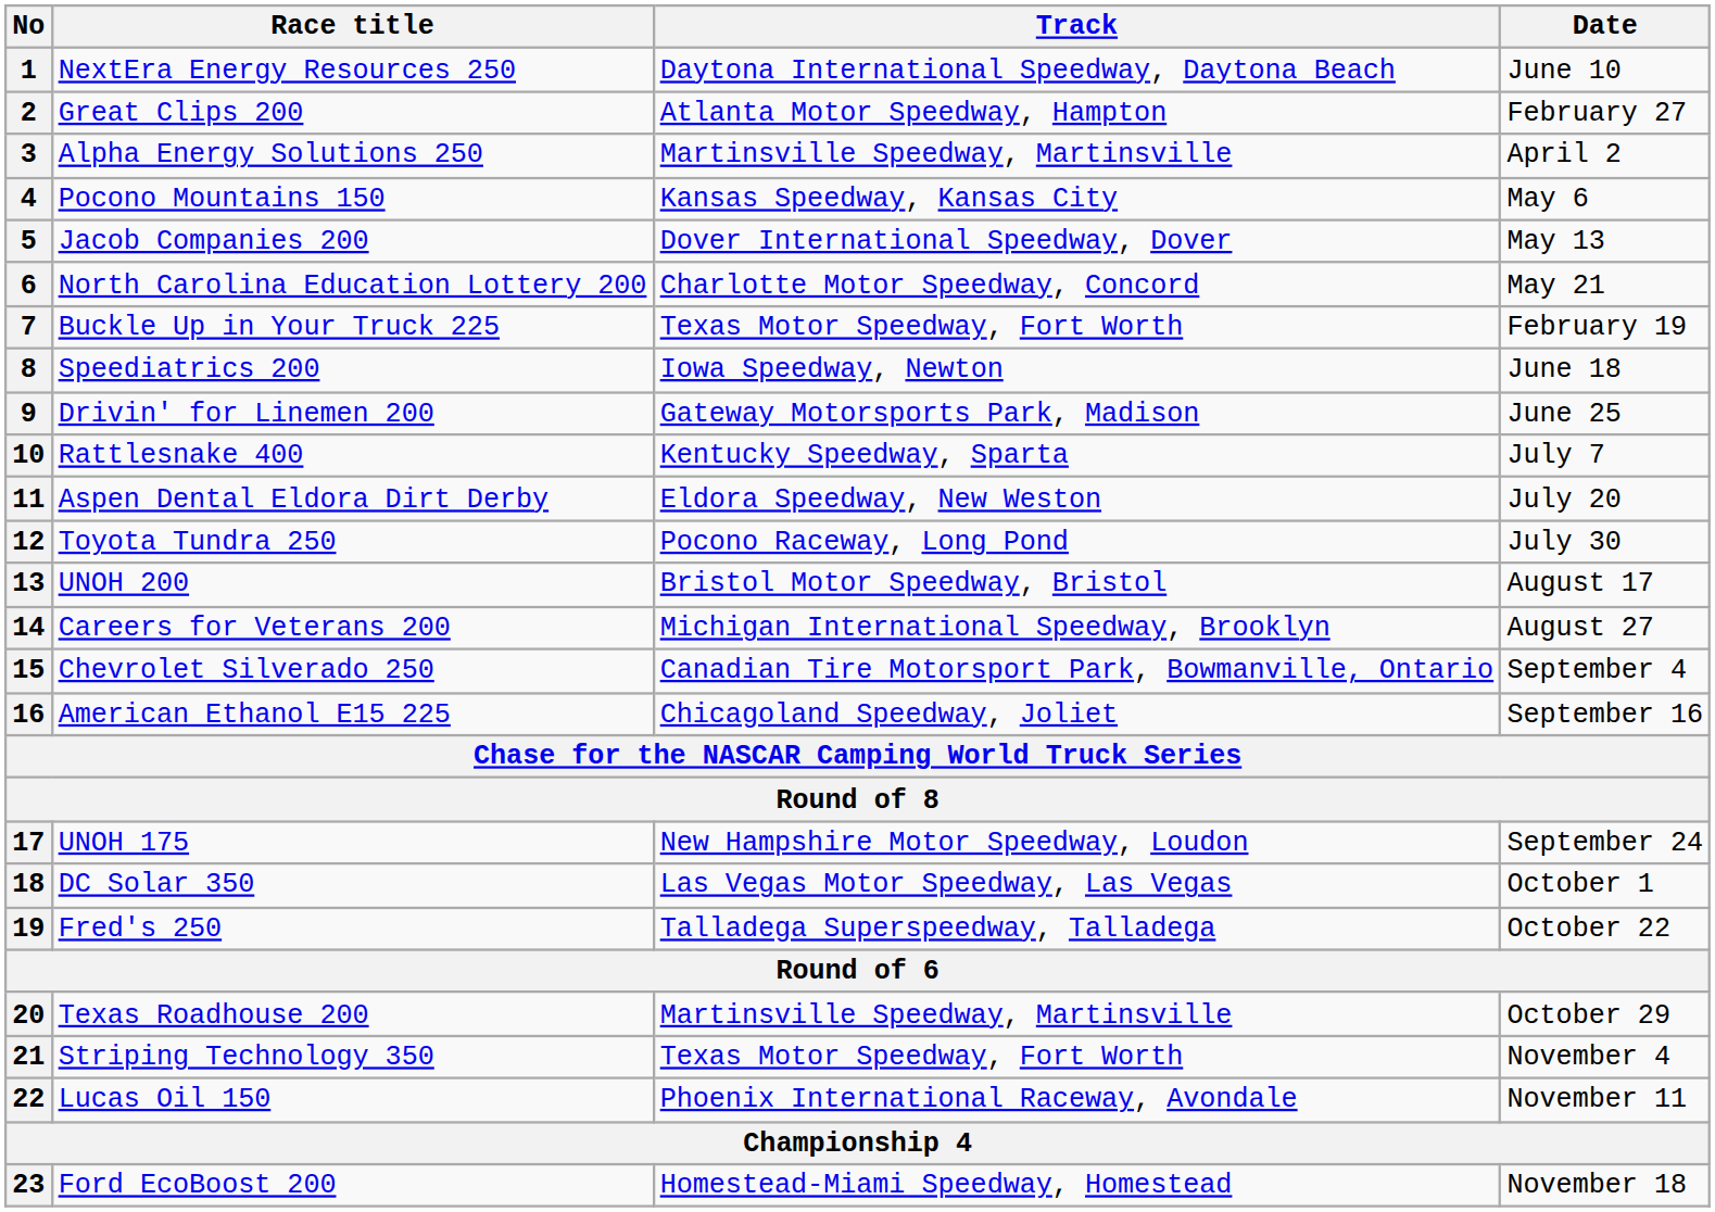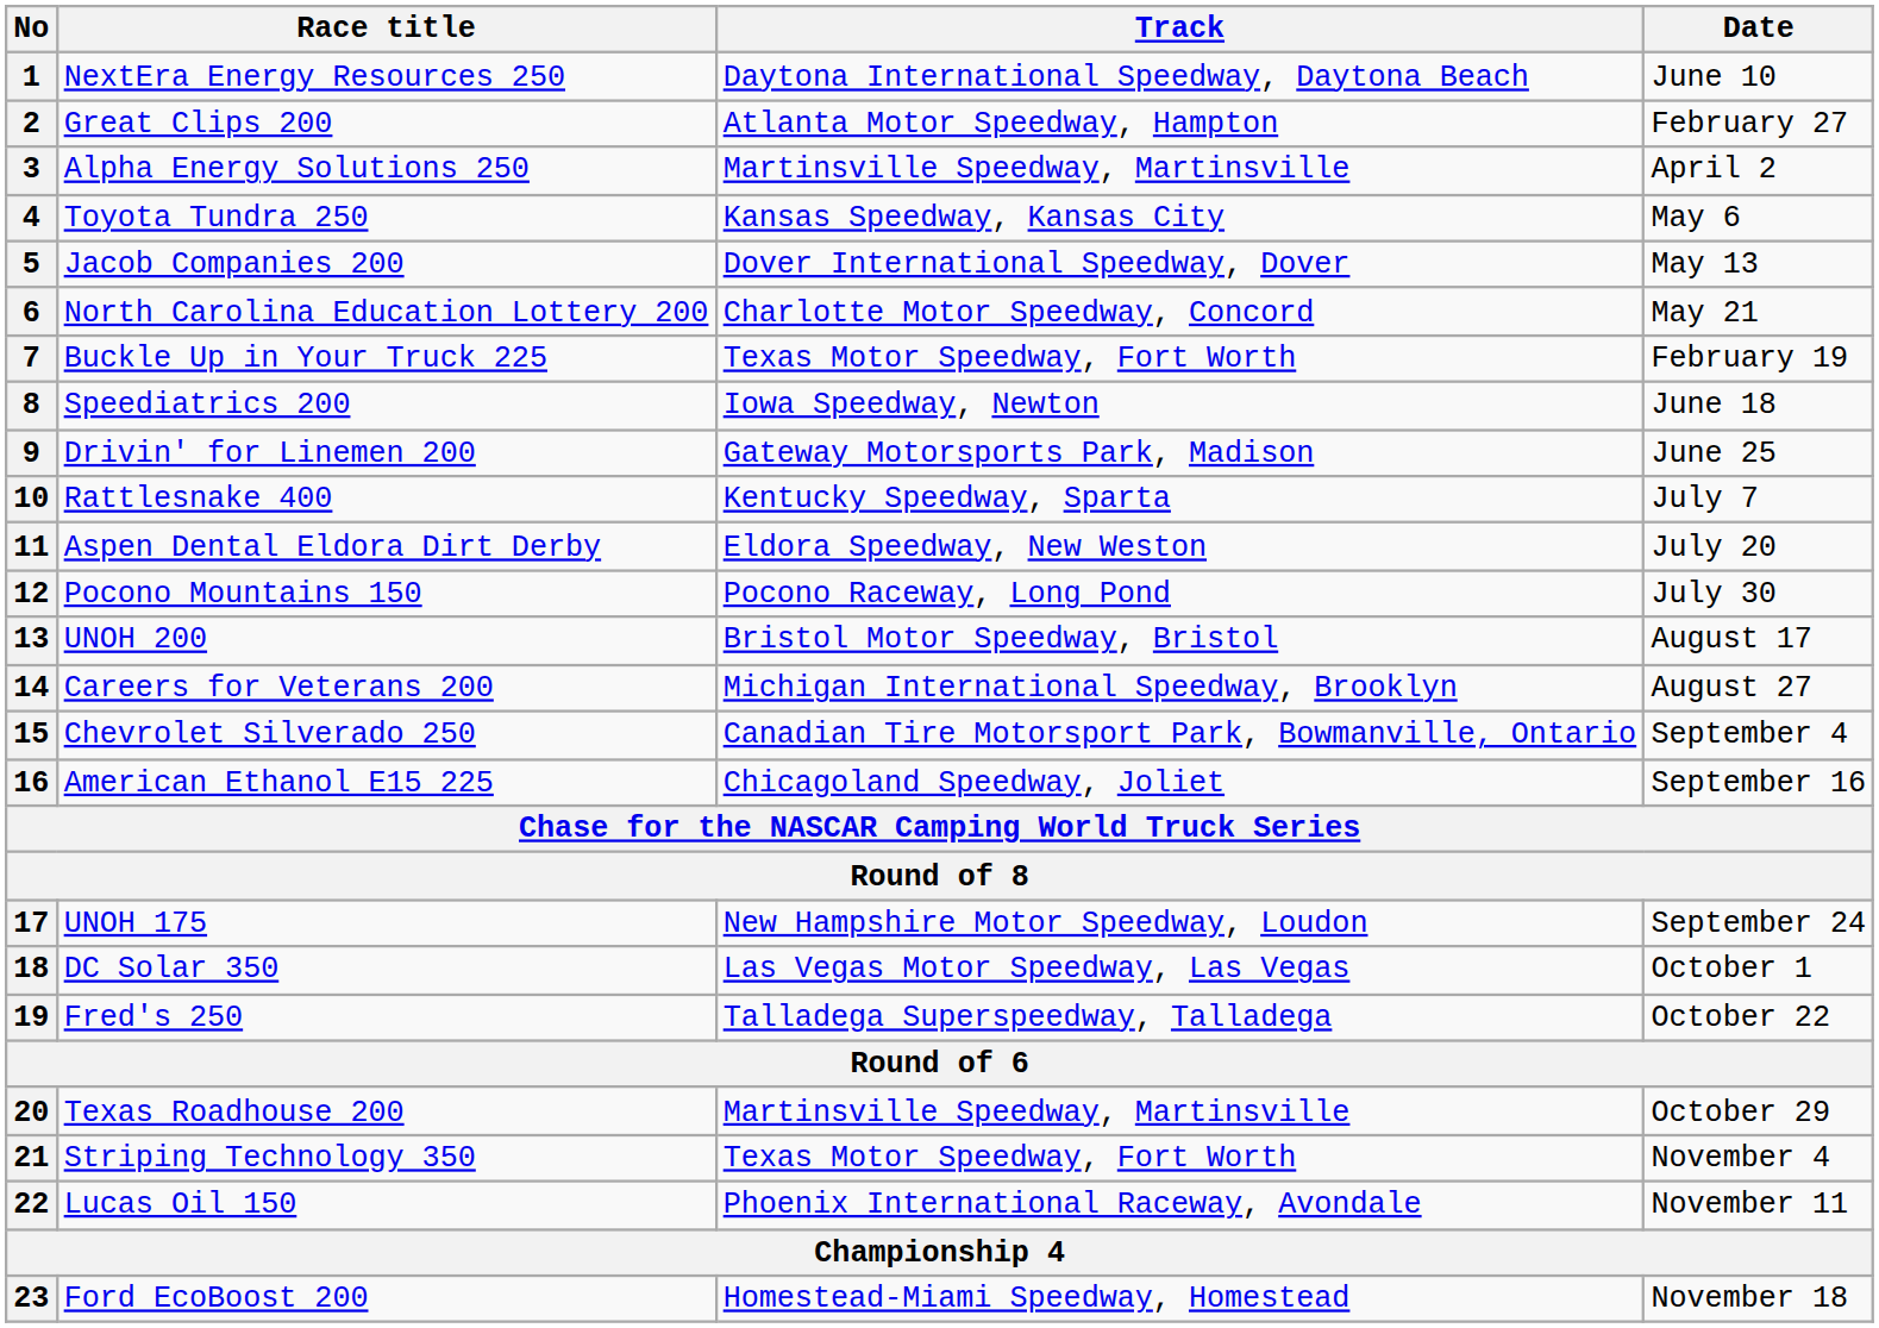4 | Race title: Pocono Mountains 150 -> Toyota Tundra 250
12 | Race title: Toyota Tundra 250 -> Pocono Mountains 150
